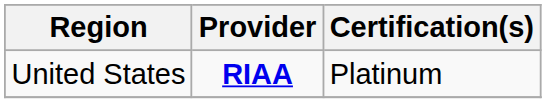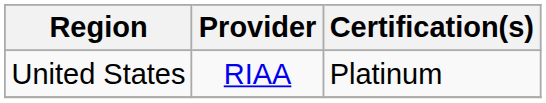United States | Provider: bold -> normal
